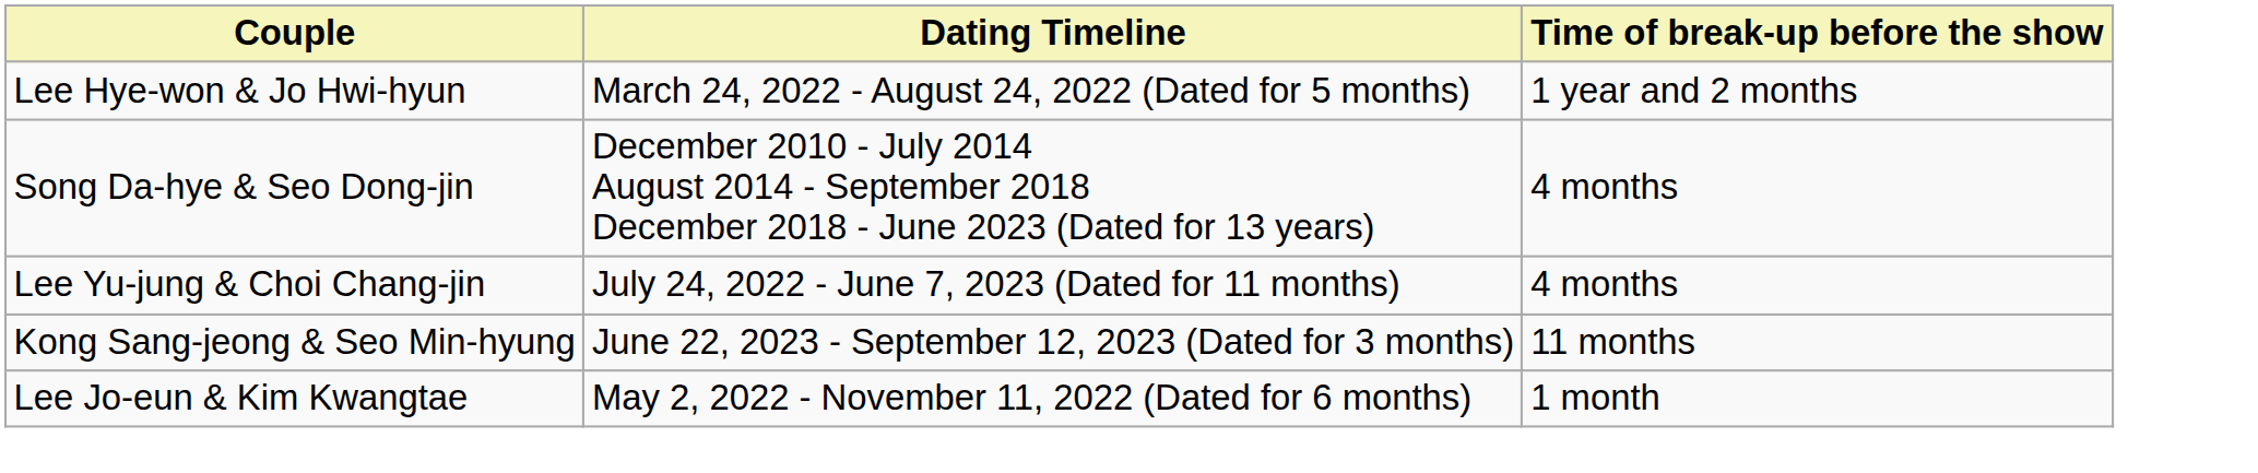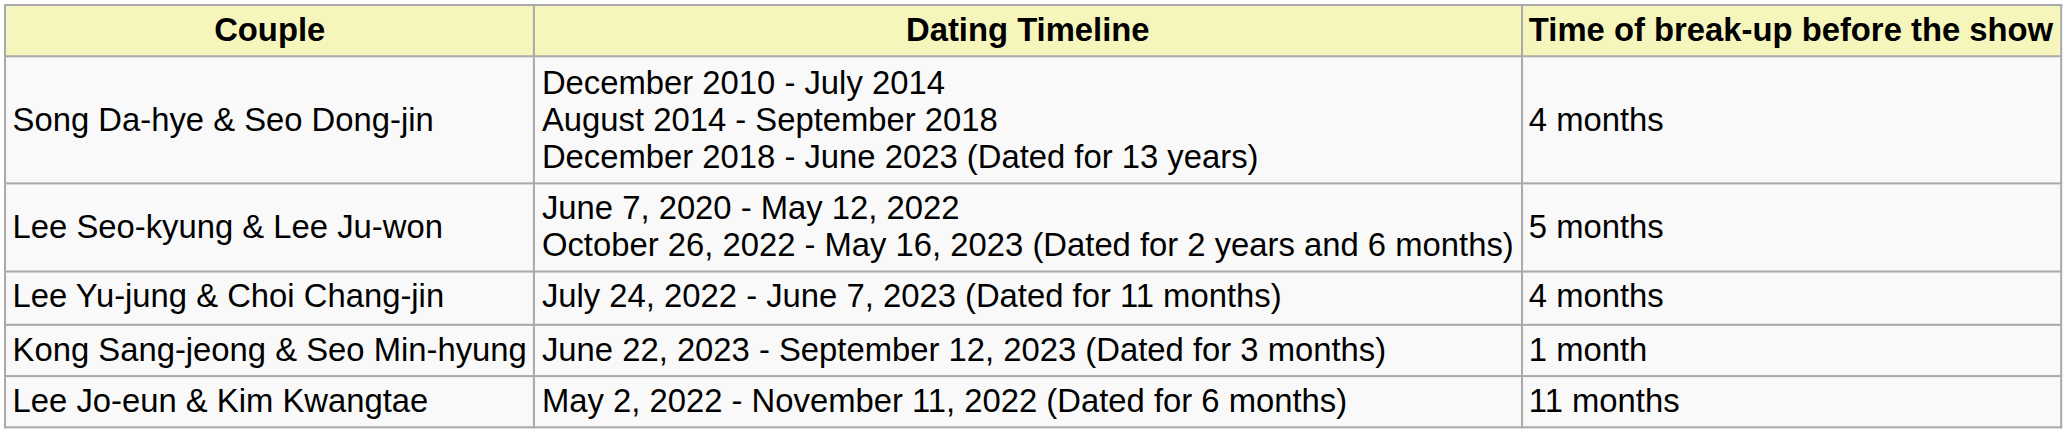- row: Lee Hye-won & Jo Hwi-hyun | March 24, 2022 - August 24, 2022 (Dated for 5 months) | 1 year and 2 months
+ row: Lee Seo-kyung & Lee Ju-won | June 7, 2020 - May 12, 2022 October 26, 2022 - May 16, 2023 (Dated for 2 years and 6 months) | 5 months
Kong Sang-jeong & Seo Min-hyung | column 3: 11 months -> 1 month
Lee Jo-eun & Kim Kwangtae | column 3: 1 month -> 11 months
